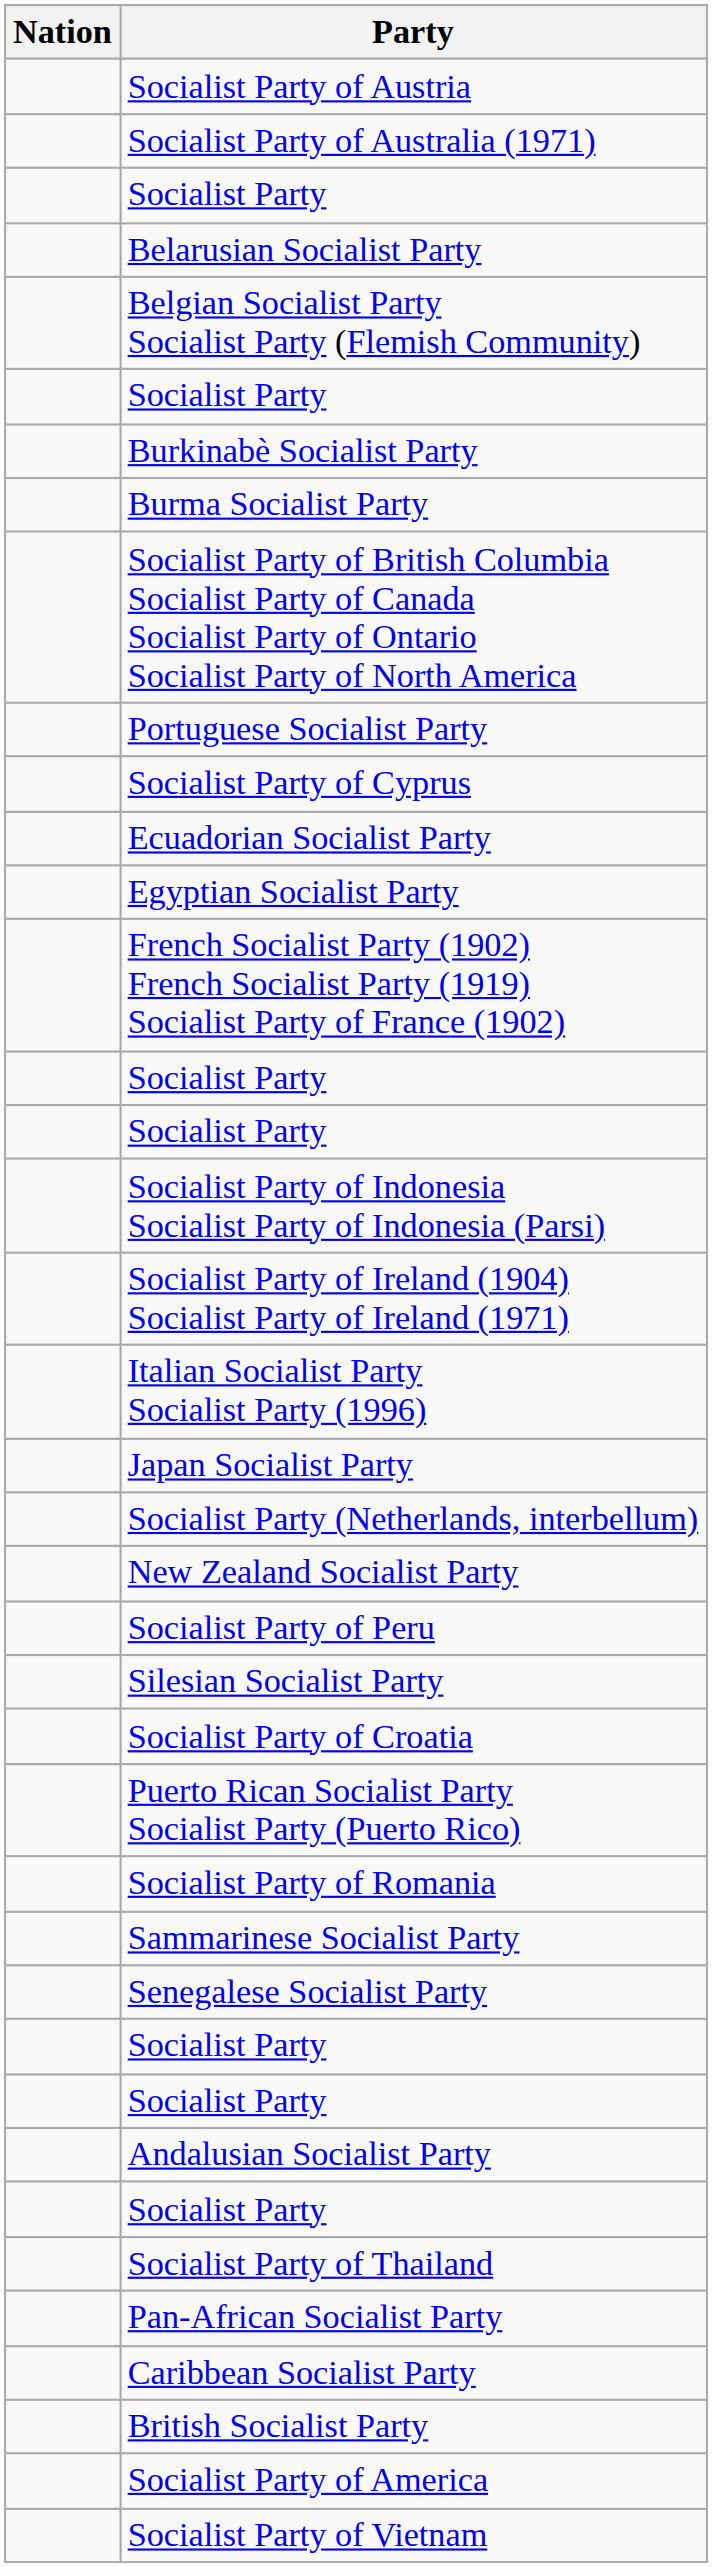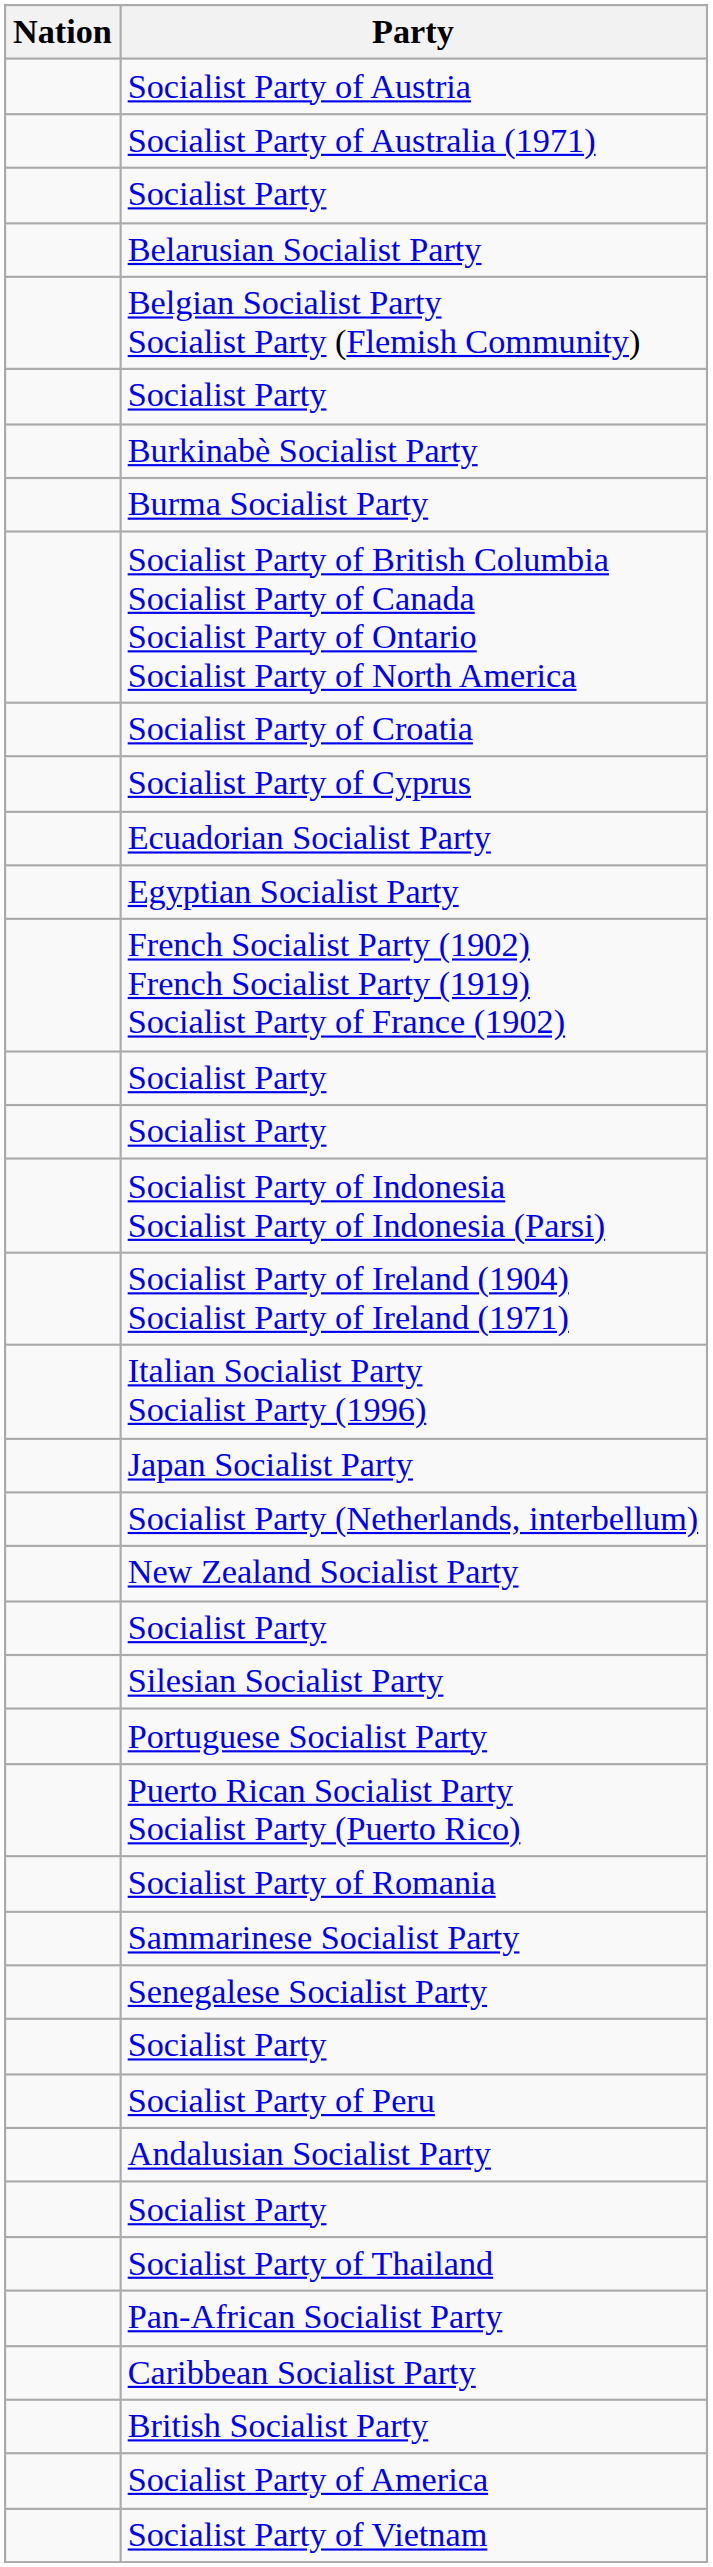row 11 | Party: Portuguese Socialist Party -> Socialist Party of Croatia
row 24 | Party: Socialist Party of Peru -> Socialist Party
row 26 | Party: Socialist Party of Croatia -> Portuguese Socialist Party
row 32 | Party: Socialist Party -> Socialist Party of Peru
